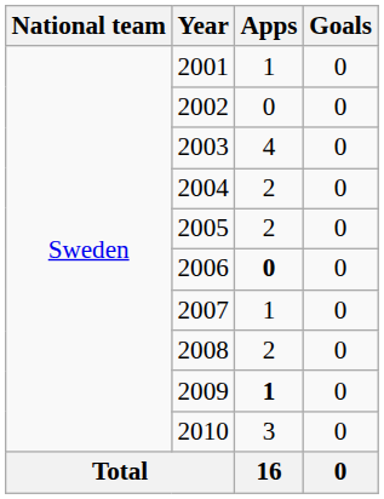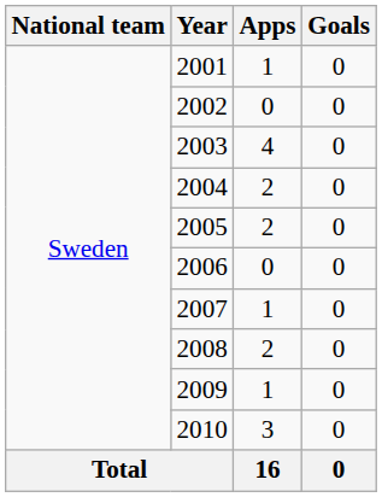2006 | Apps: bold -> normal
2009 | Apps: bold -> normal
